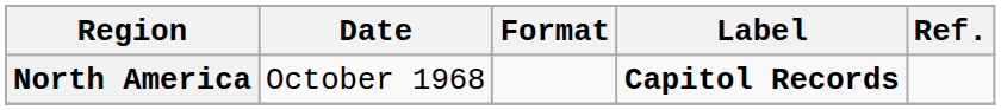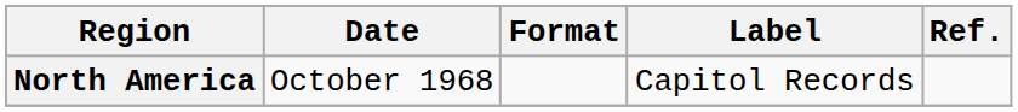North America | Label: bold -> normal
